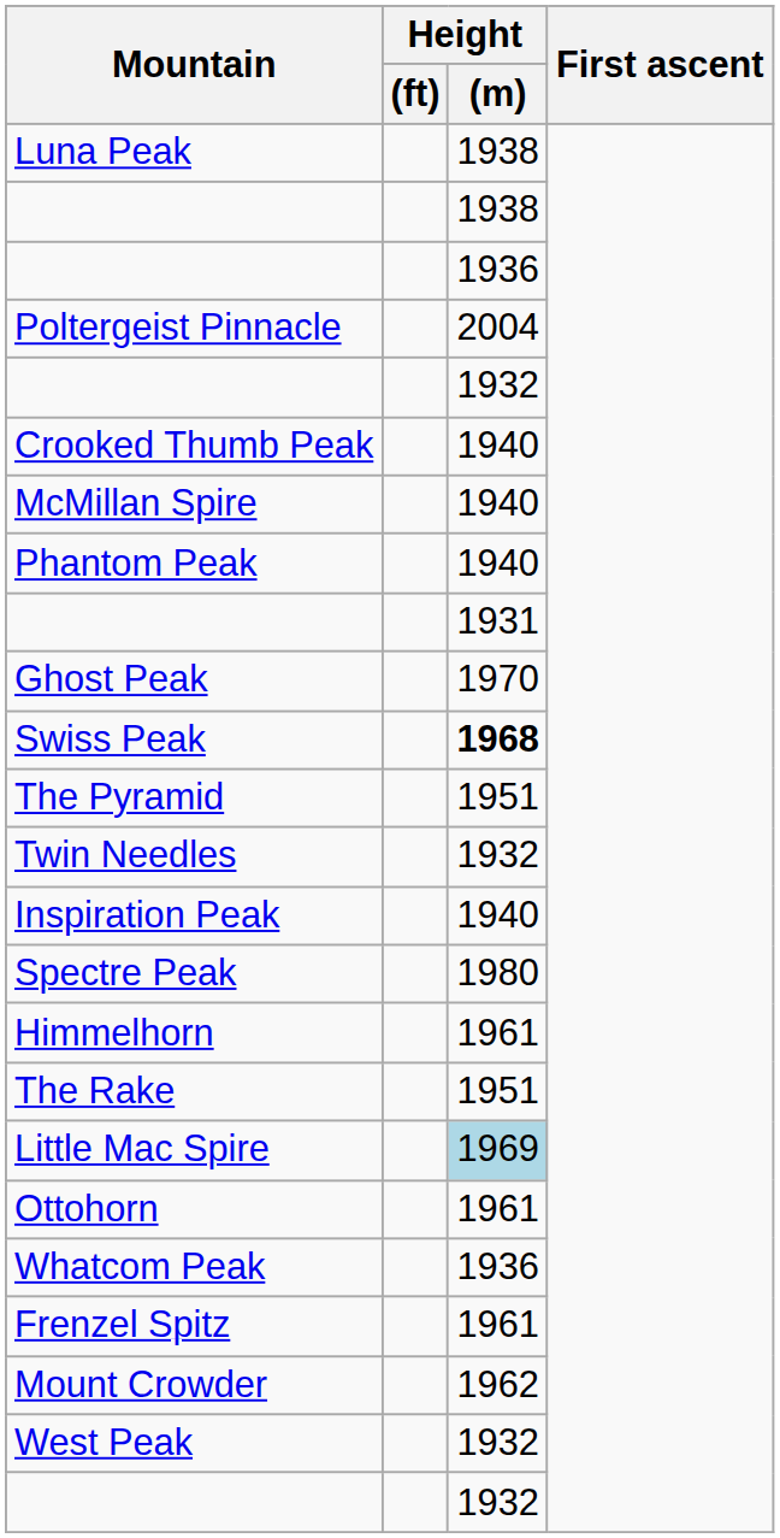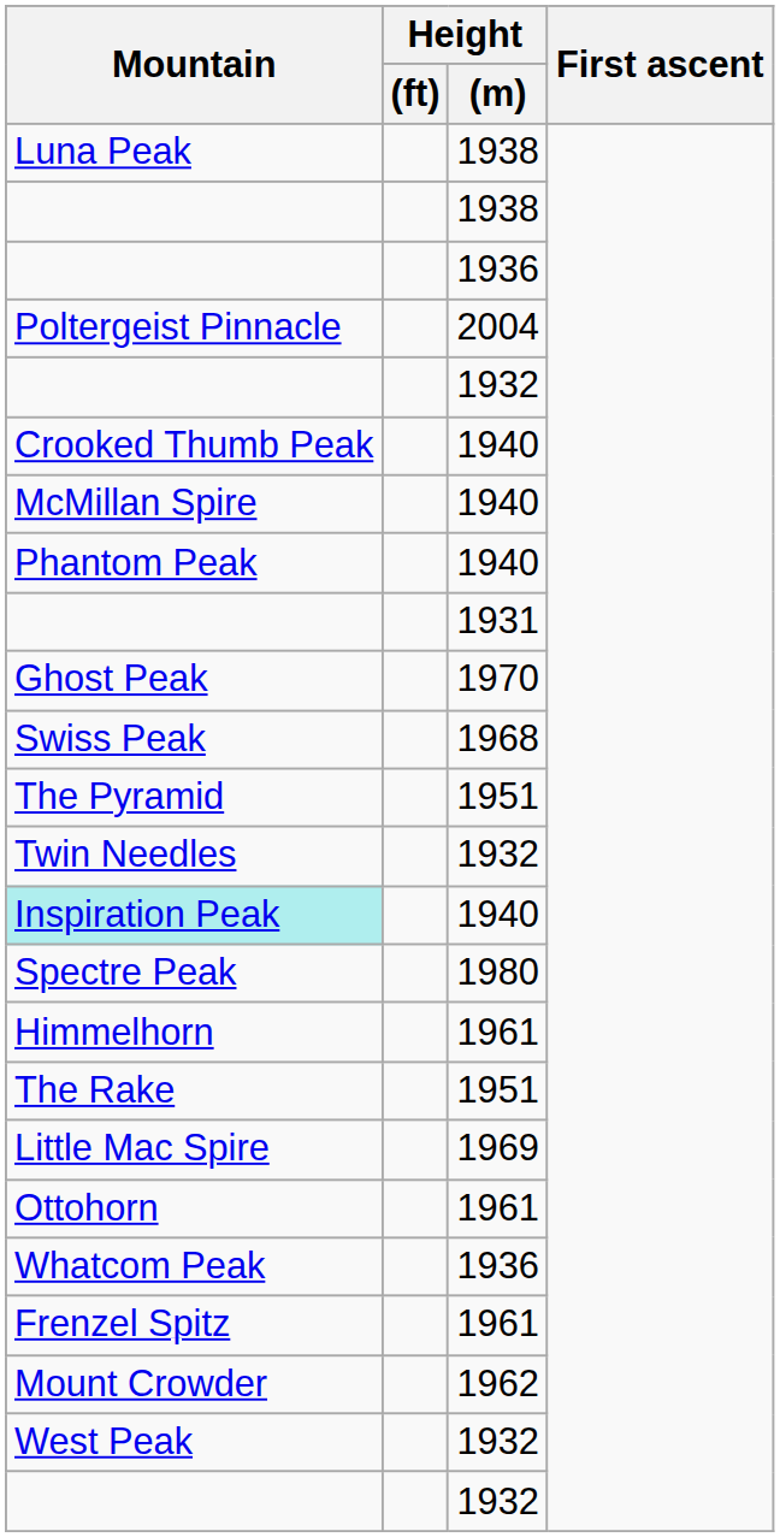Swiss Peak | Height / (m): bold -> normal
Inspiration Peak | Mountain: no background -> paleturquoise background
Little Mac Spire | Height / (m): lightblue background -> no background
